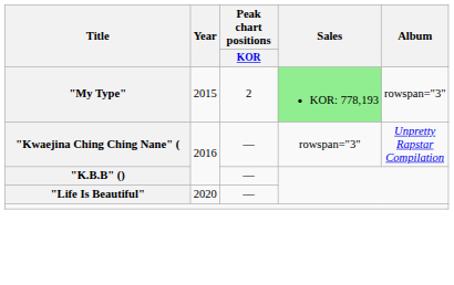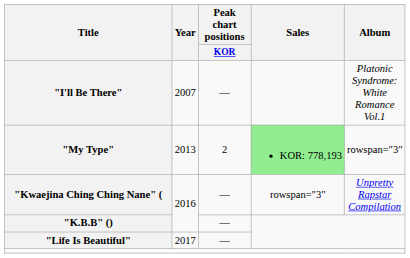+ row: "I'll Be There" | 2007 | — | Platonic Syndrome: White Romance Vol.1
"My Type" | Year: 2015 -> 2013
"Life Is Beautiful" | Year: 2020 -> 2017
